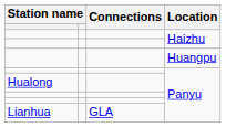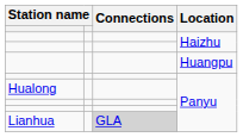Lianhua | Connections: no background -> lightgrey background
